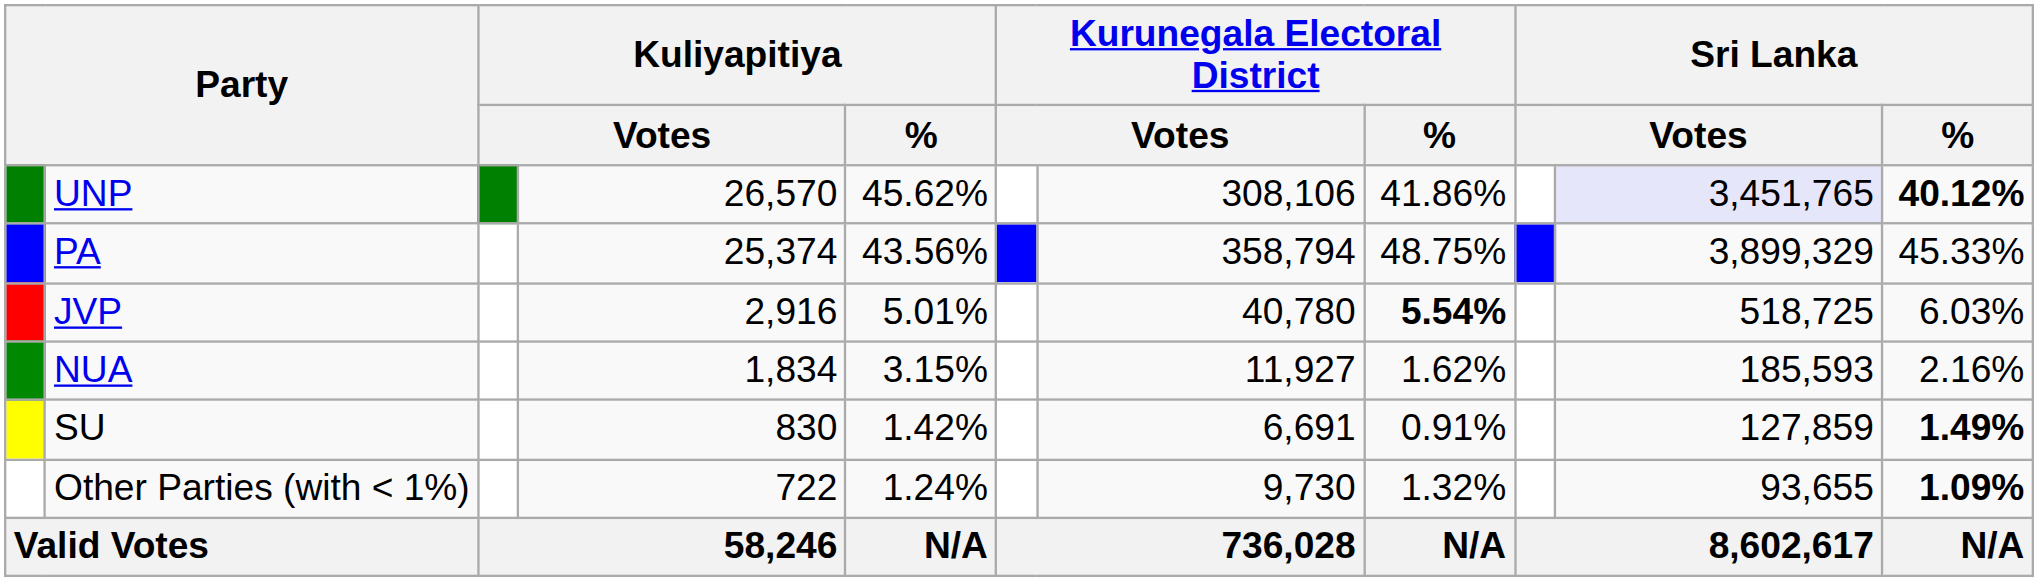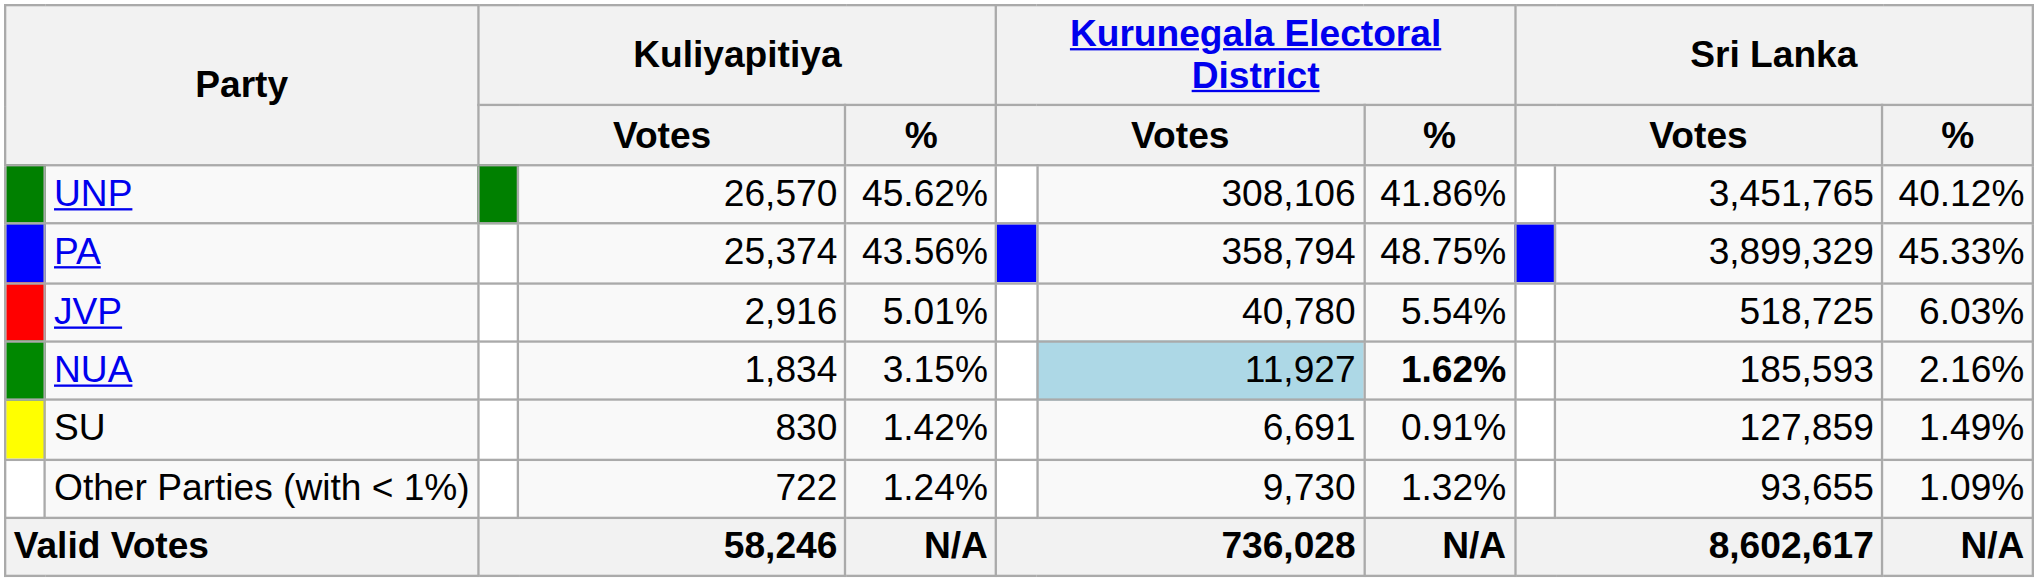UNP | column 10: lavender background -> no background
UNP | Sri Lanka / %: bold -> normal
JVP | Kurunegala Electoral District / %: bold -> normal
NUA | column 7: no background -> lightblue background
NUA | Kurunegala Electoral District / %: normal -> bold
SU | Sri Lanka / %: bold -> normal
Other Parties (with < 1%) | Sri Lanka / %: bold -> normal
